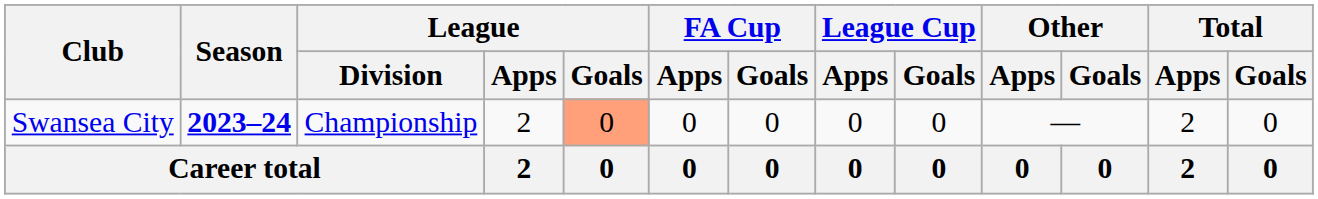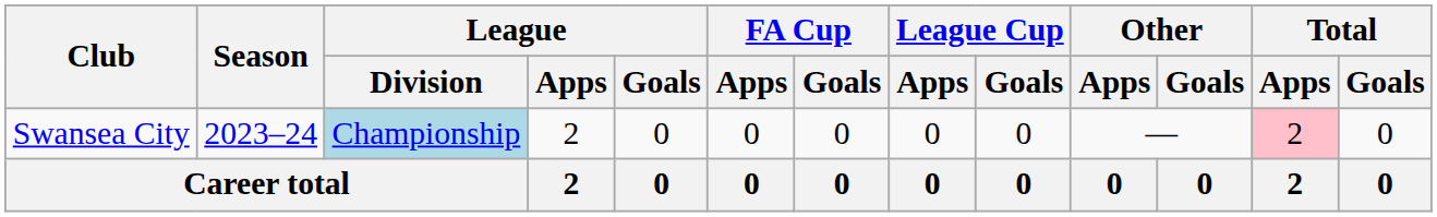Swansea City | Season: bold -> normal
Swansea City | League / Division: no background -> lightblue background
Swansea City | League / Goals: lightsalmon background -> no background
Swansea City | Total / Apps: no background -> pink background
